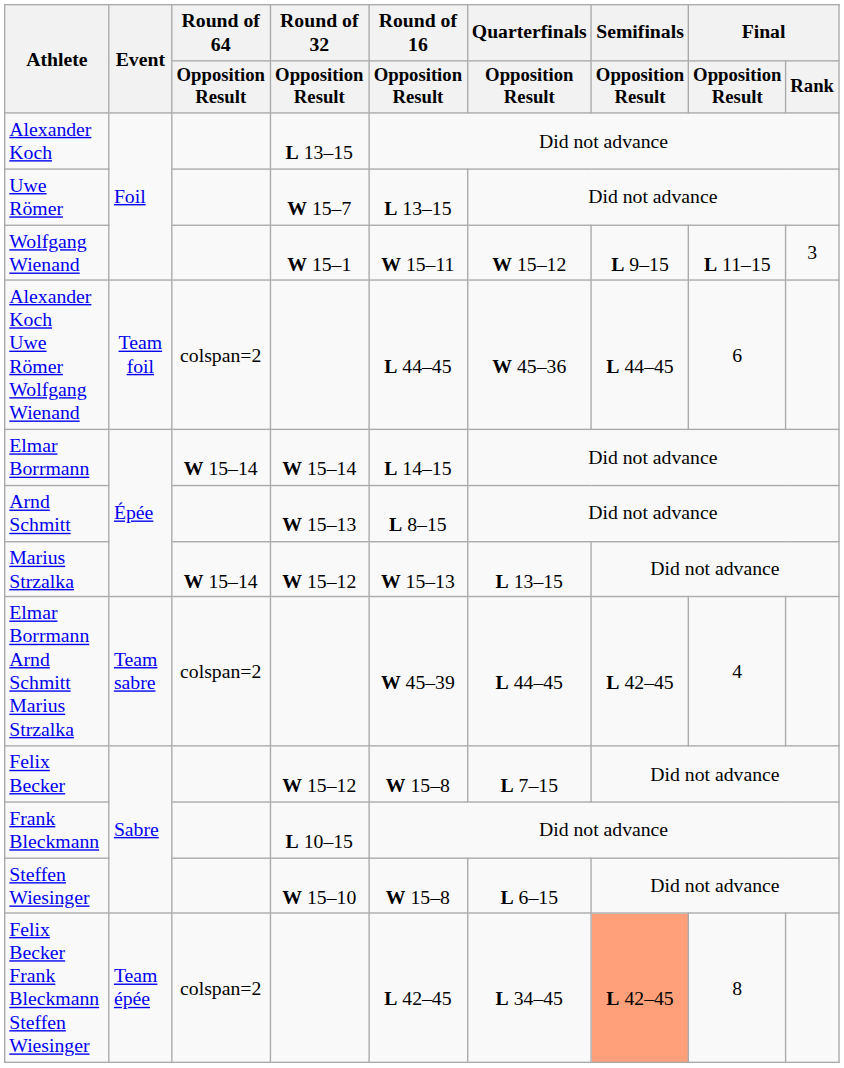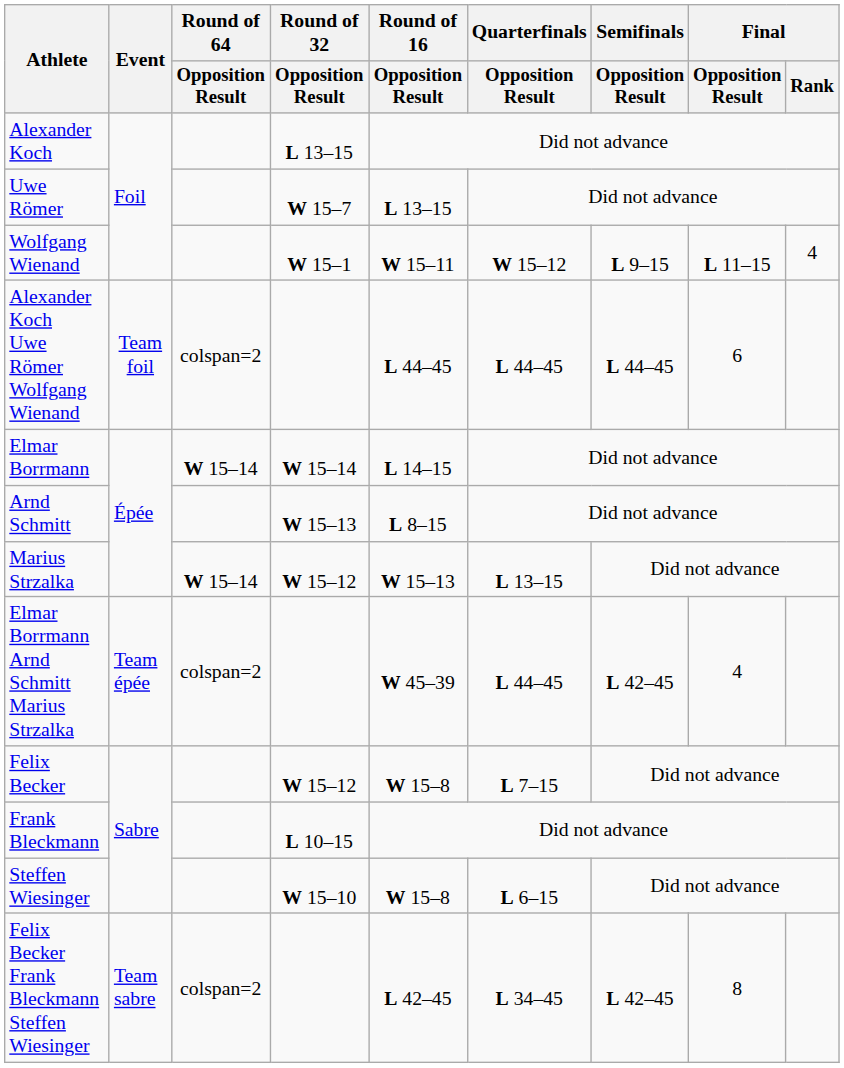Wolfgang Wienand | Final / Rank: 3 -> 4
Alexander Koch Uwe Römer Wolfgang Wienand | Quarterfinals / Opposition Result: W 45–36 -> L 44–45
Elmar Borrmann Arnd Schmitt Marius Strzalka | Event: Team sabre -> Team épée
Felix Becker Frank Bleckmann Steffen Wiesinger | Event: Team épée -> Team sabre
Felix Becker Frank Bleckmann Steffen Wiesinger | Semifinals / Opposition Result: lightsalmon background -> no background
